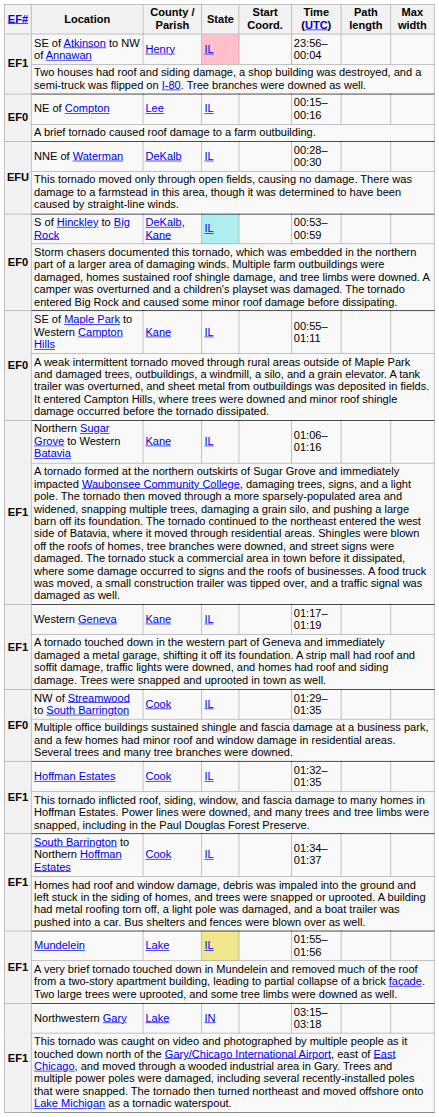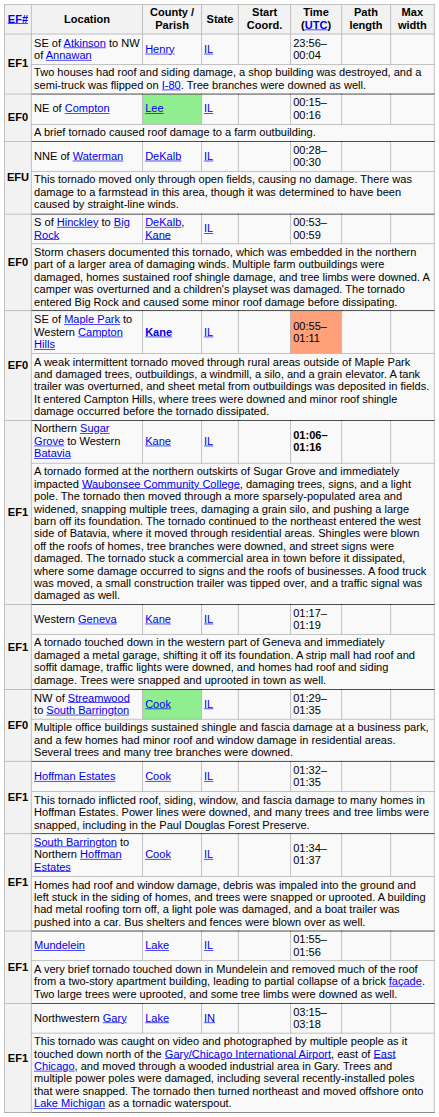SE of Atkinson to NW of Annawan | State: pink background -> no background
NE of Compton | County / Parish: no background -> lightgreen background
S of Hinckley to Big Rock | State: paleturquoise background -> no background
SE of Maple Park to Western Campton Hills | County / Parish: normal -> bold
SE of Maple Park to Western Campton Hills | Time (UTC): no background -> lightsalmon background
Northern Sugar Grove to Western Batavia | Time (UTC): normal -> bold
NW of Streamwood to South Barrington | County / Parish: no background -> lightgreen background
Mundelein | State: khaki background -> no background
